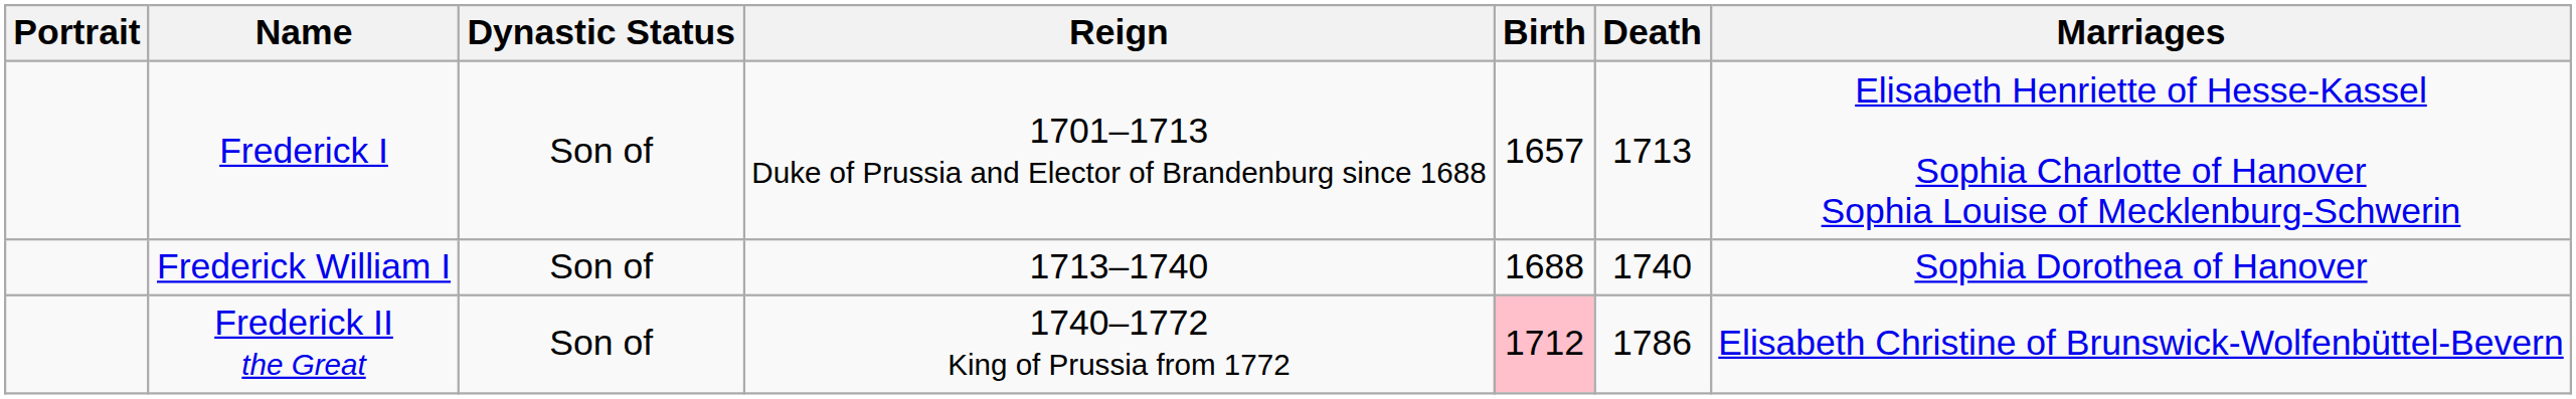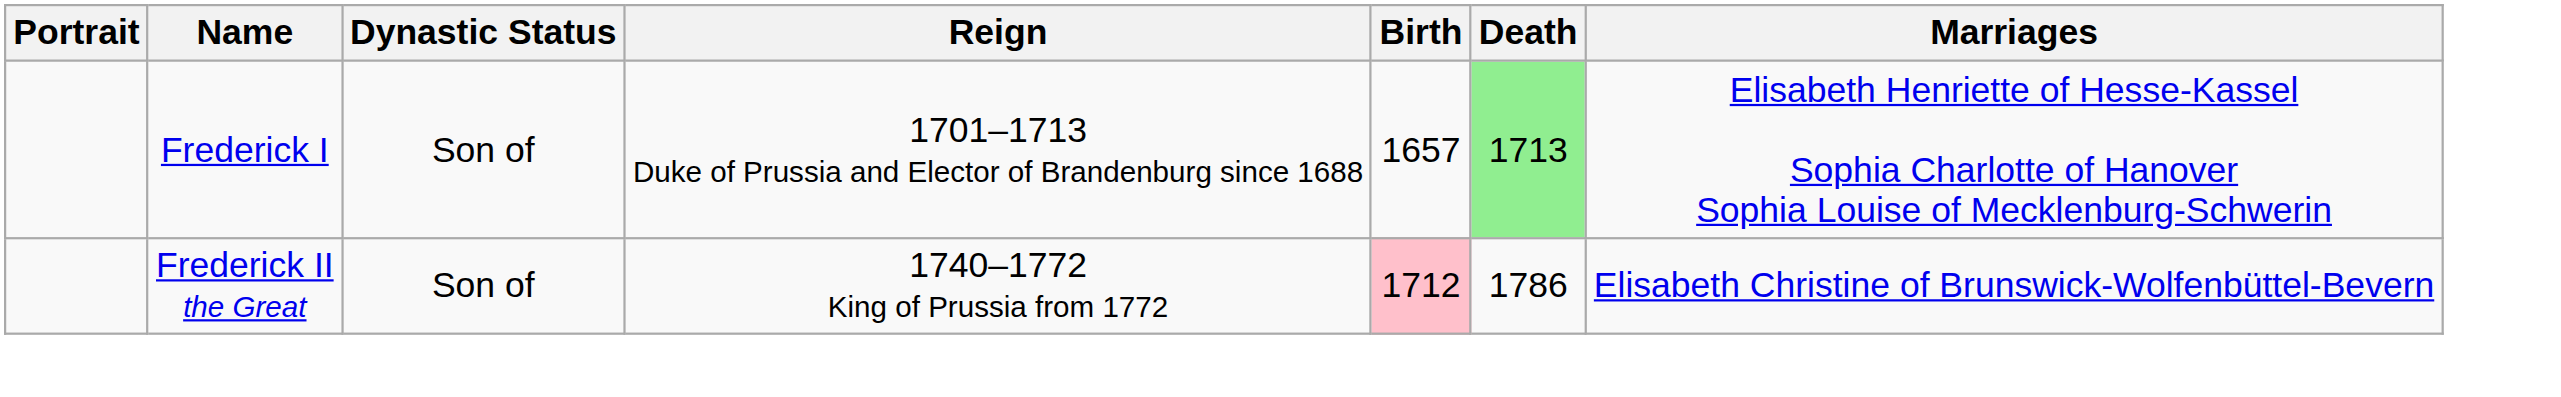Frederick I | Death: no background -> lightgreen background
- row: Frederick William I | Son of | 1713–1740 | 1688 | 1740 | Sophia Dorothea of Hanover
